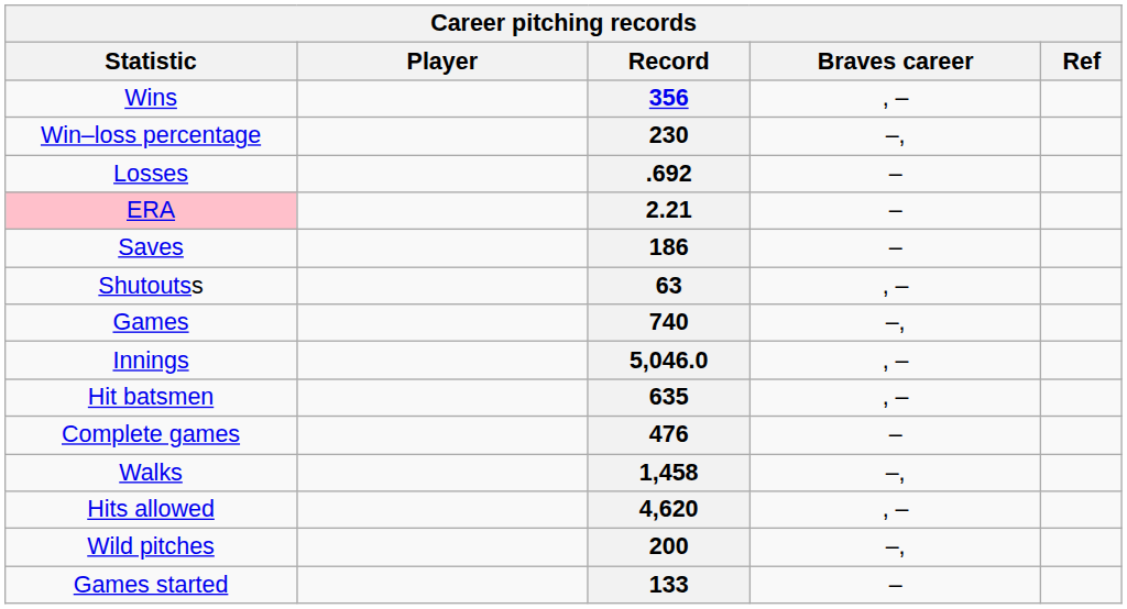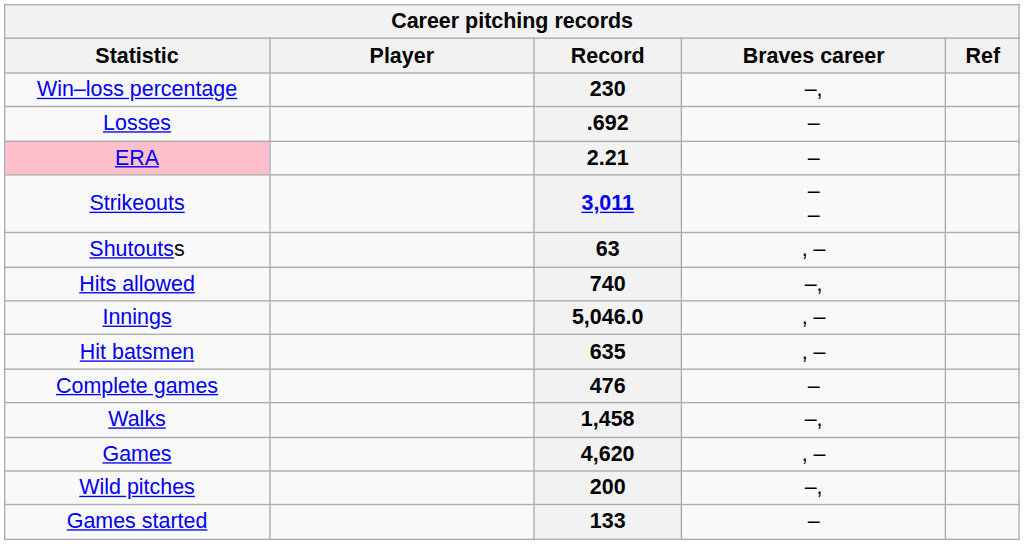- row: Wins | 356 | , –
- row: Saves | 186 | –
+ row: Strikeouts | 3,011 | – –
740 | Statistic: Games -> Hits allowed
4,620 | Statistic: Hits allowed -> Games
